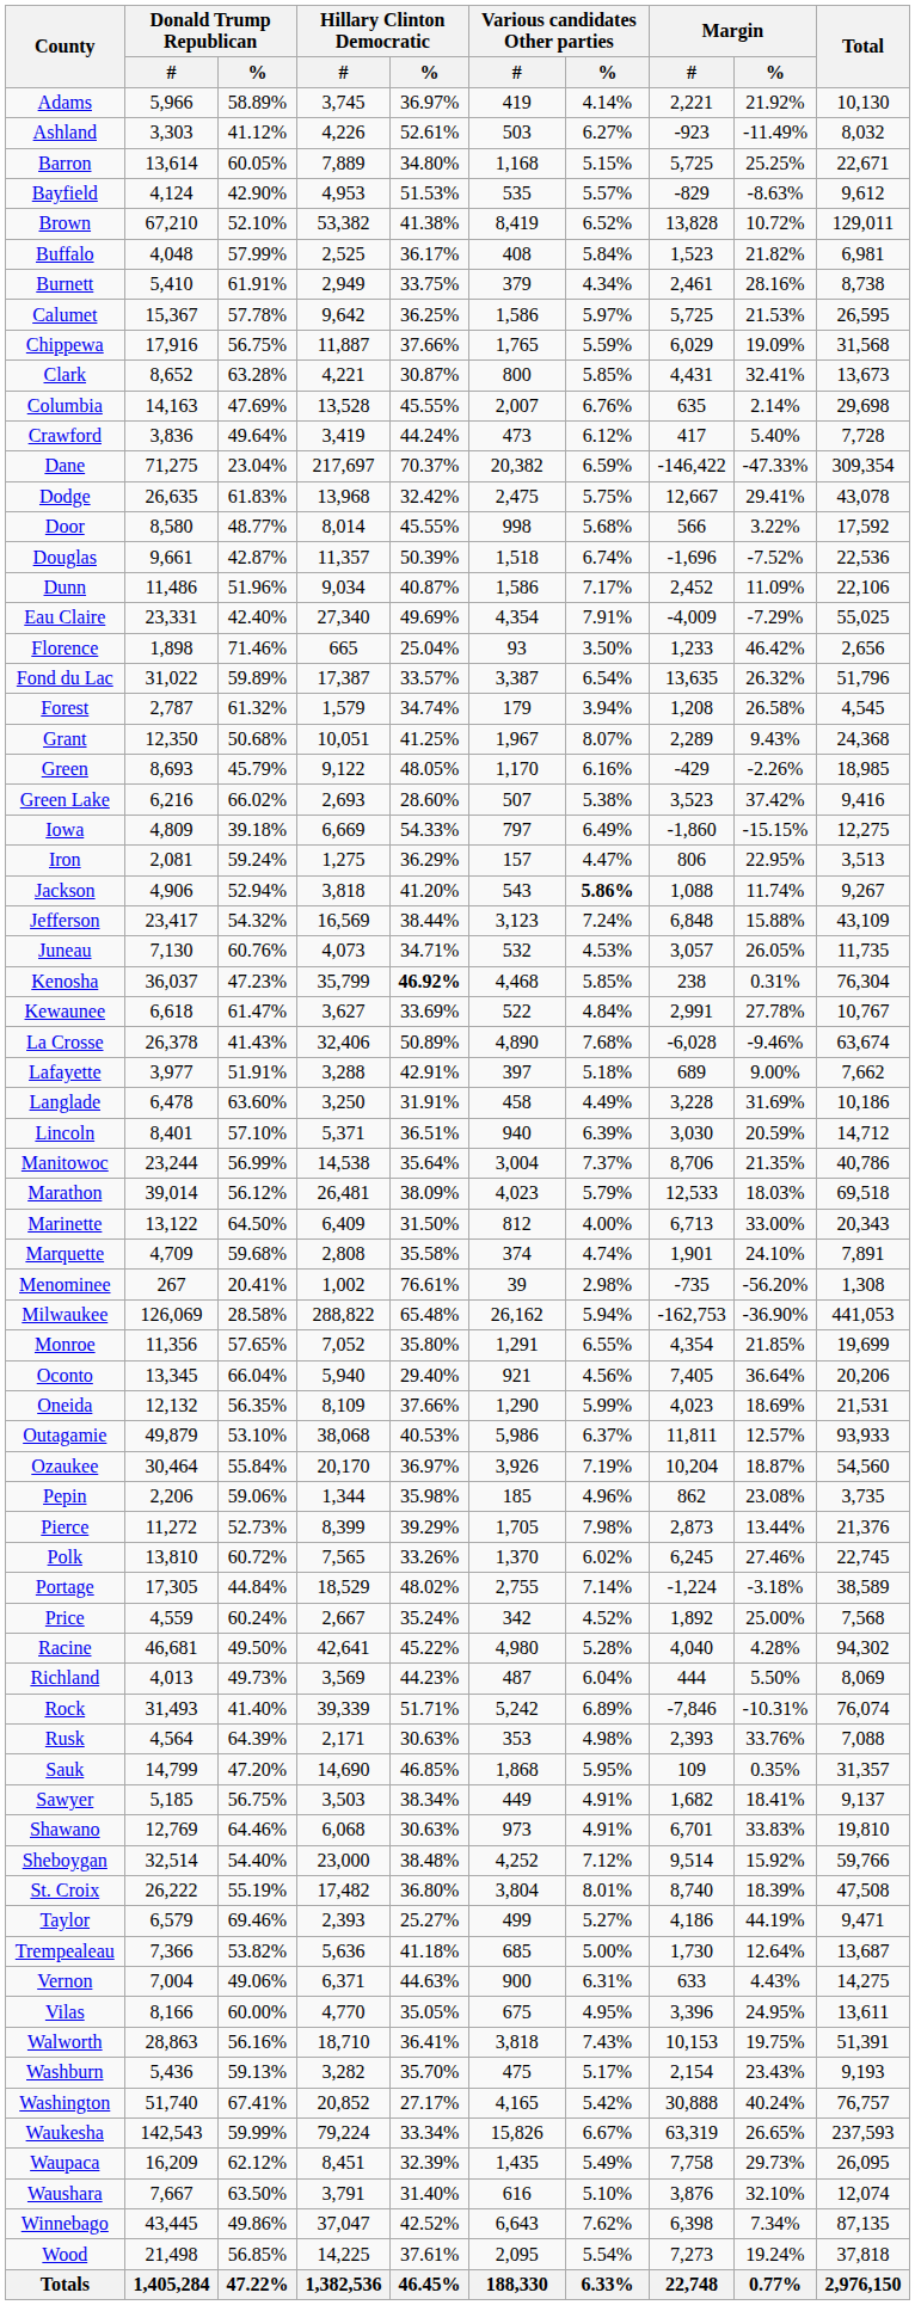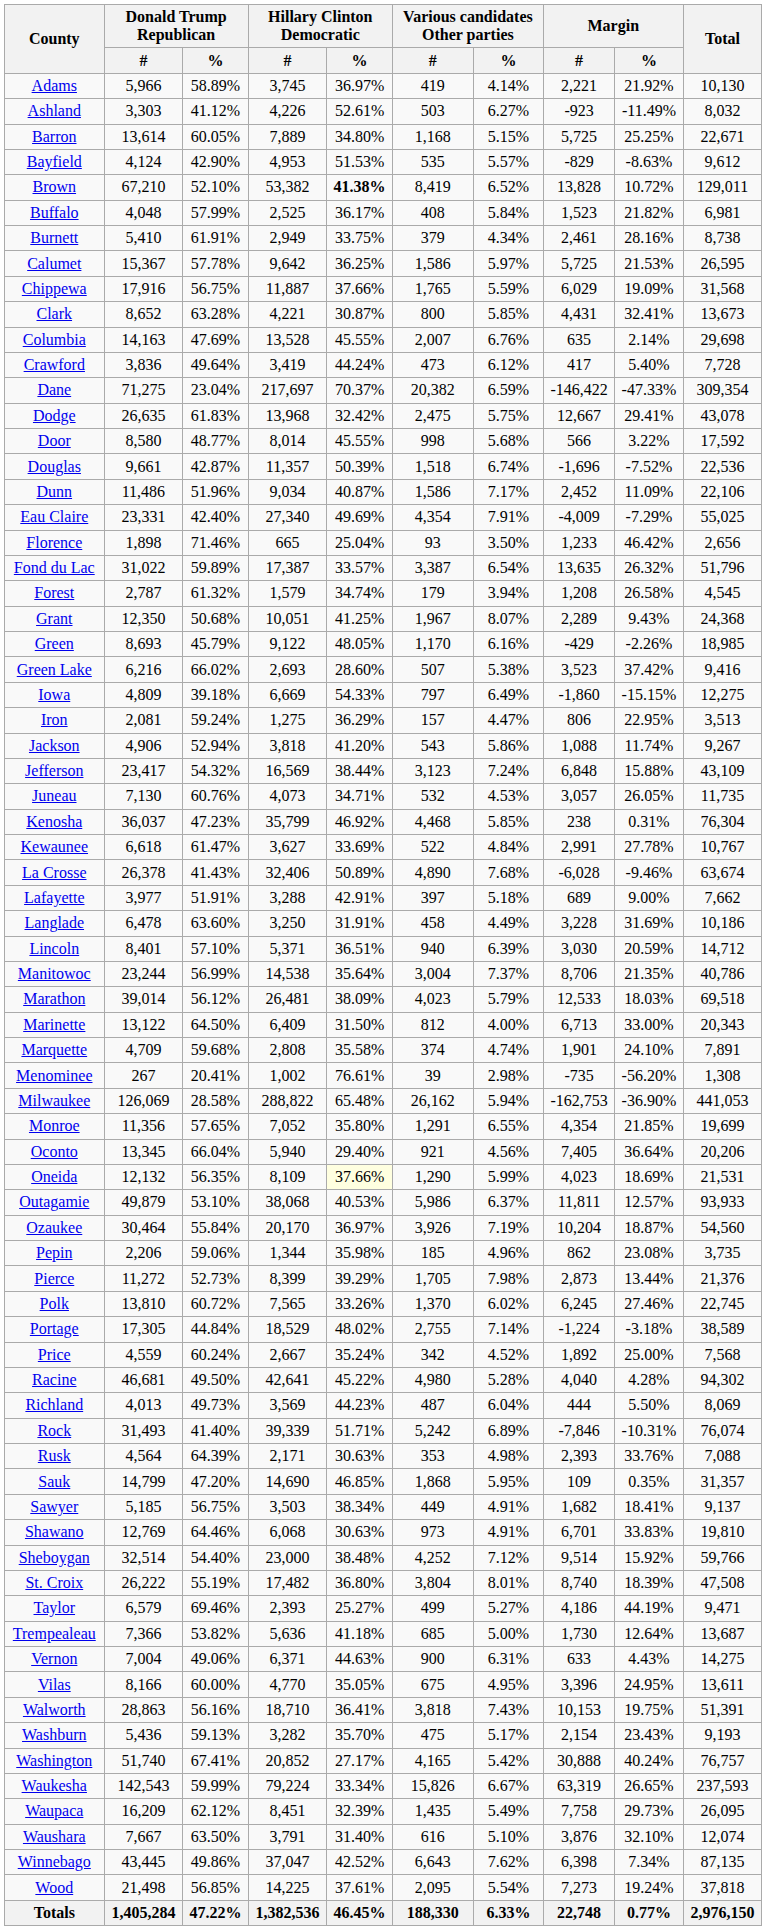Brown | Hillary Clinton Democratic / %: normal -> bold
Jackson | Various candidates Other parties / %: bold -> normal
Kenosha | Hillary Clinton Democratic / %: bold -> normal
Oneida | Hillary Clinton Democratic / %: no background -> lightyellow background
